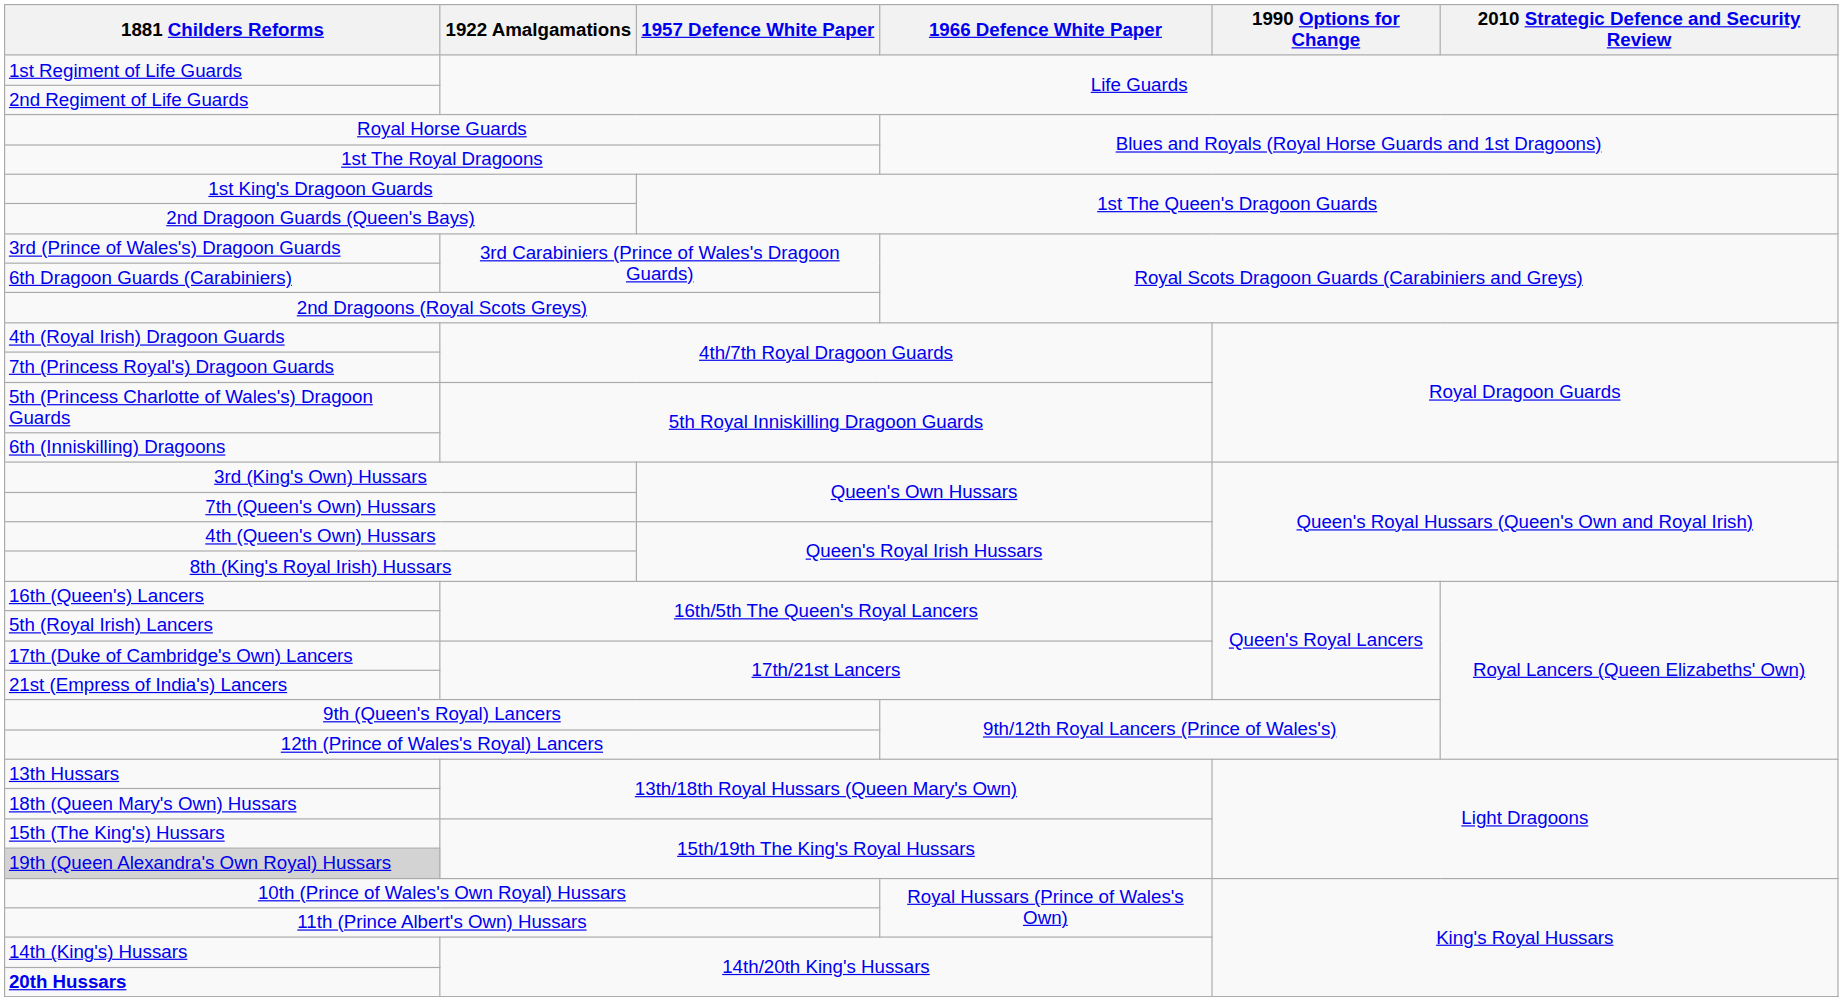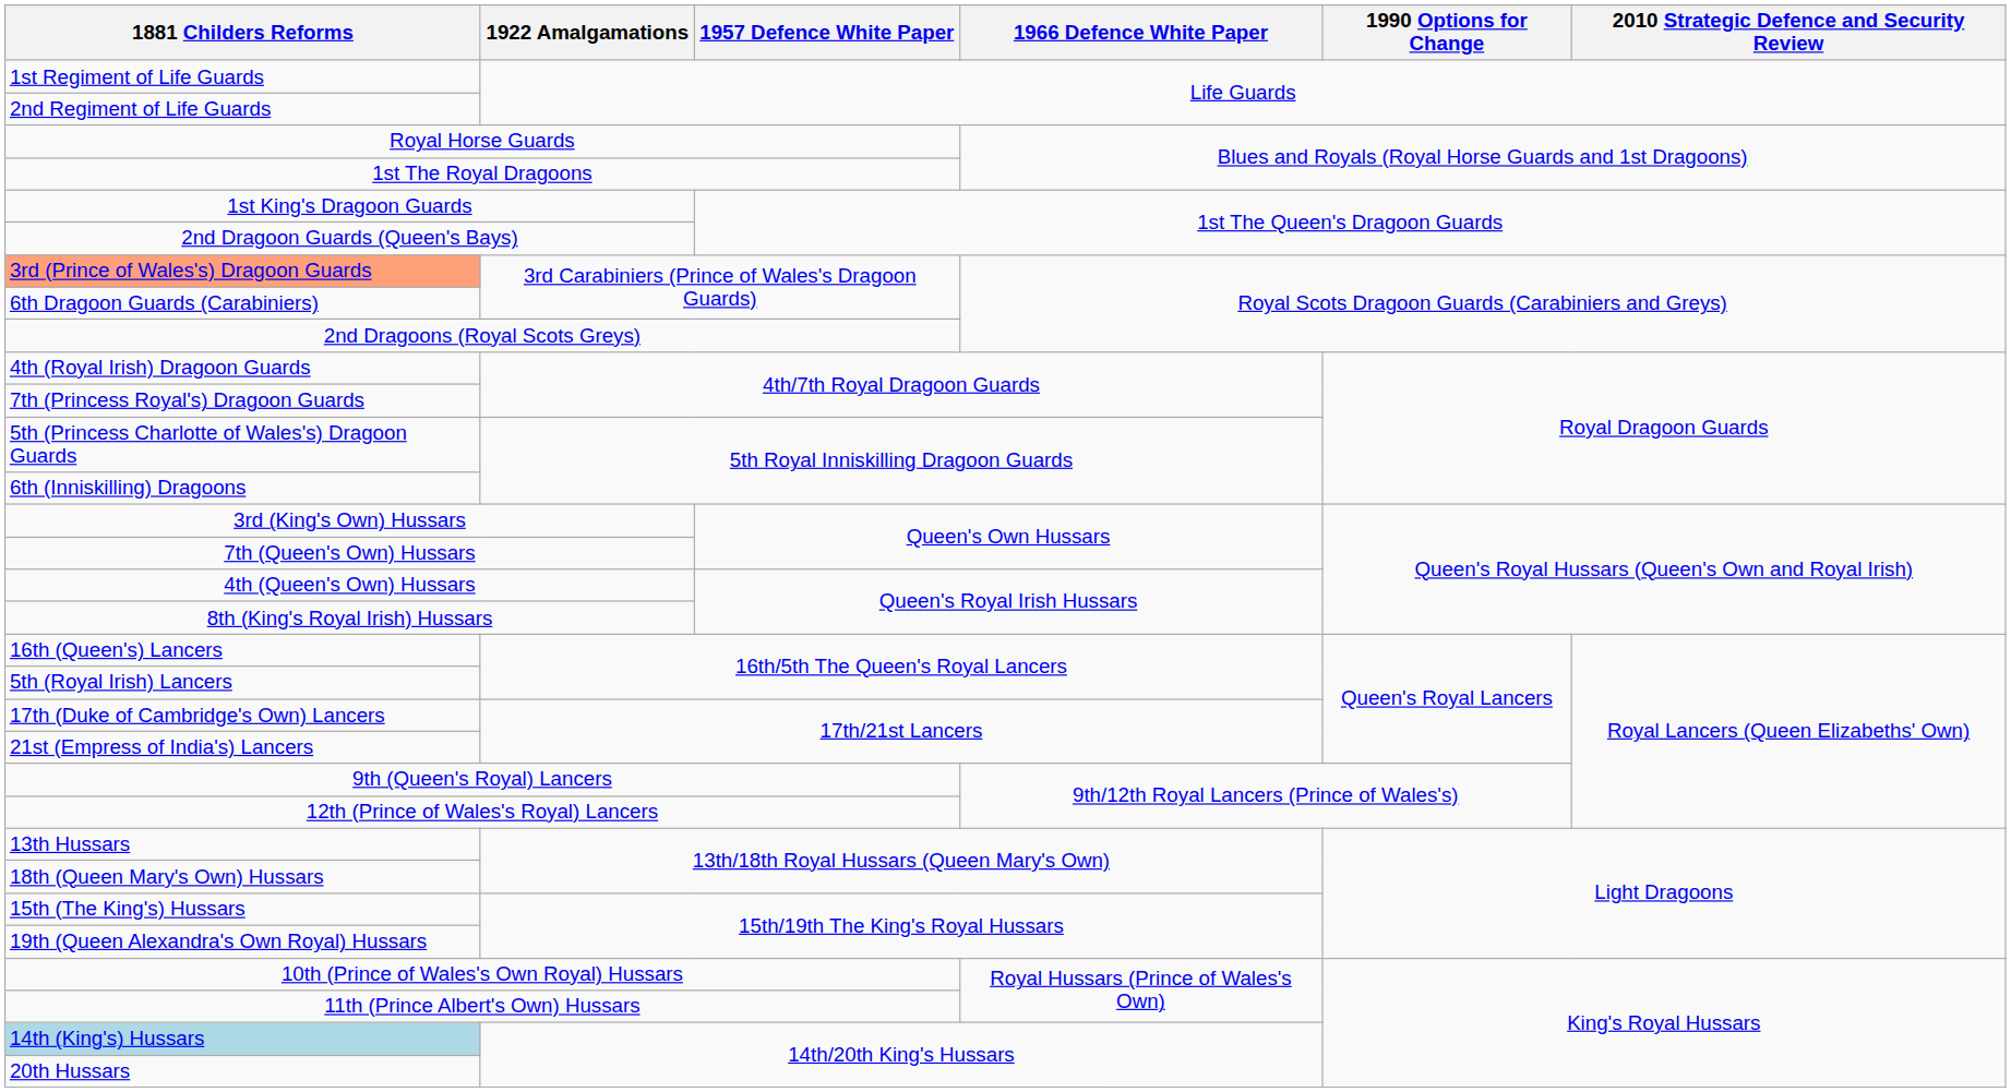3rd (Prince of Wales's) Dragoon Guards | 1881 Childers Reforms: no background -> lightsalmon background
19th (Queen Alexandra's Own Royal) Hussars | 1881 Childers Reforms: lightgrey background -> no background
14th (King's) Hussars | 1881 Childers Reforms: no background -> lightblue background
20th Hussars | 1881 Childers Reforms: bold -> normal
